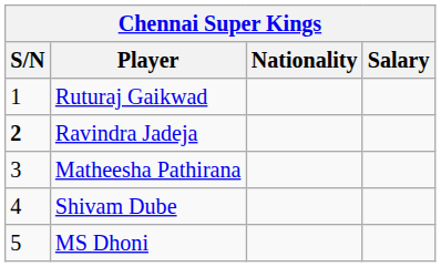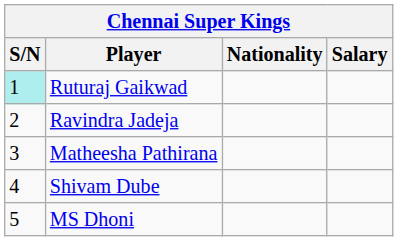Ruturaj Gaikwad | S/N: no background -> paleturquoise background
Ravindra Jadeja | S/N: bold -> normal
